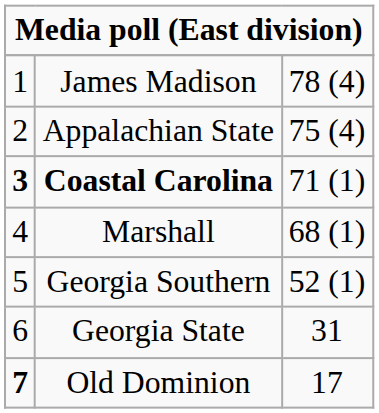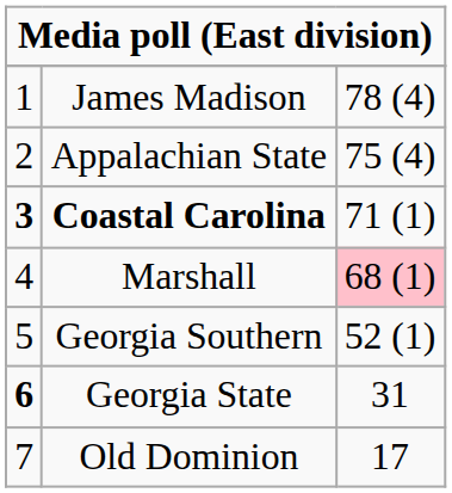Marshall | column 3: no background -> pink background
Georgia State | column 1: normal -> bold
Old Dominion | column 1: bold -> normal
